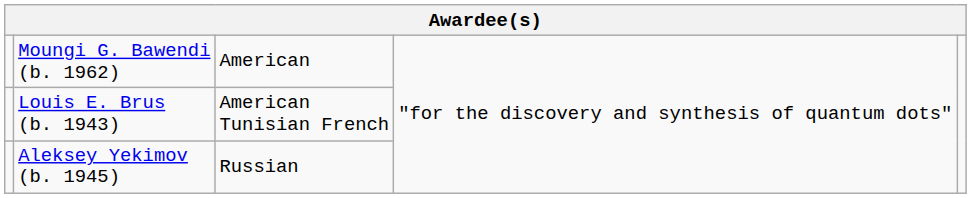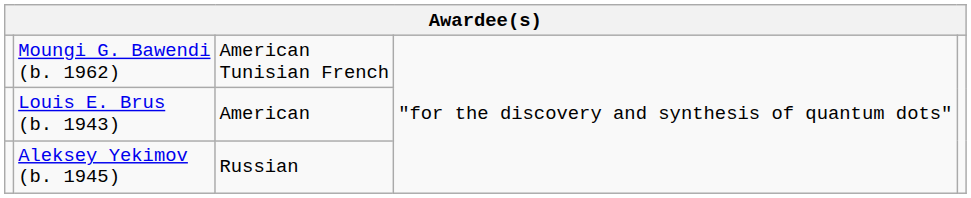Moungi G. Bawendi (b. 1962) | column 3: American -> American Tunisian French
Louis E. Brus (b. 1943) | column 3: American Tunisian French -> American
